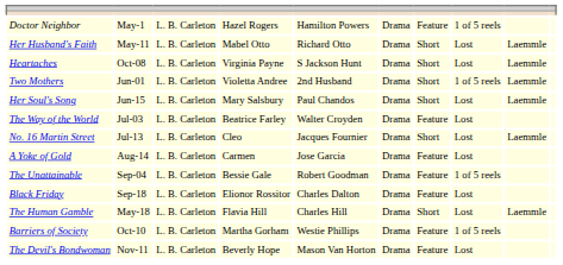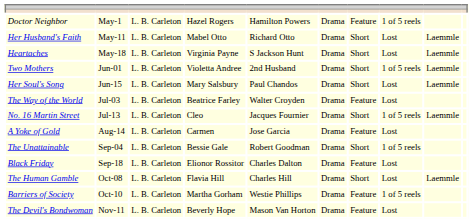Heartaches | column 2: Oct-08 -> May-18
No. 16 Martin Street | column 8: Lost -> 1 of 5 reels
The Unattainable | column 7: Feature -> Short
The Human Gamble | column 2: May-18 -> Oct-08
